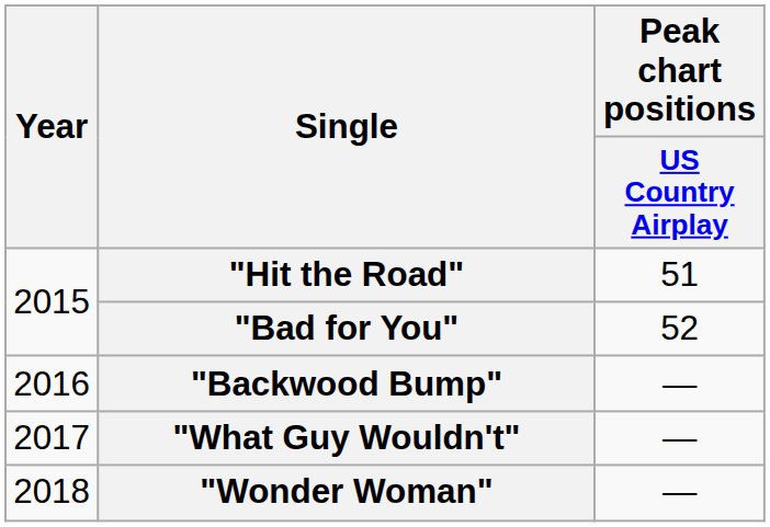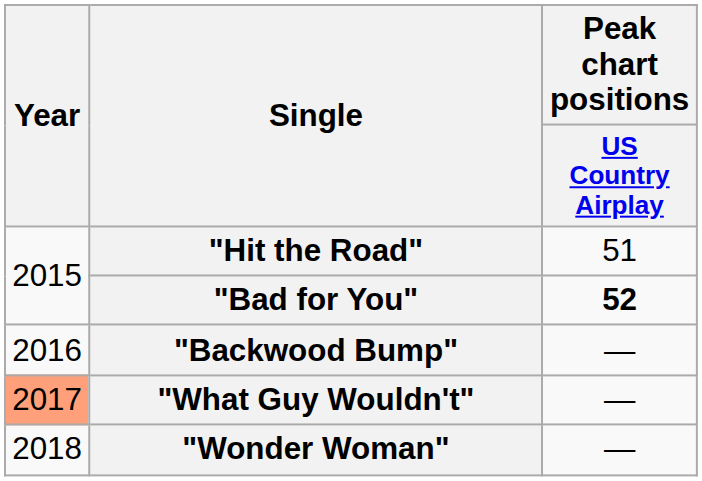"Bad for You" | Peak chart positions / US Country Airplay: normal -> bold
"What Guy Wouldn't" | Year: no background -> lightsalmon background
